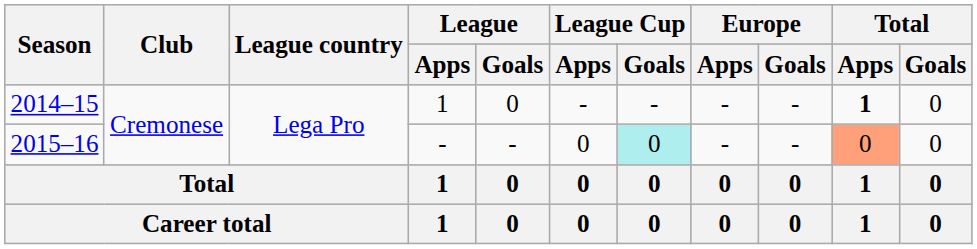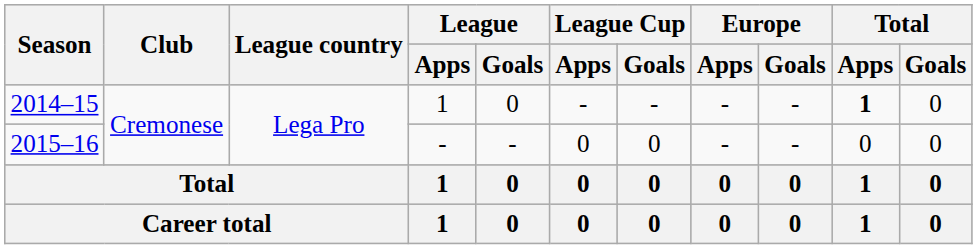2015–16 | League Cup / Goals: paleturquoise background -> no background
2015–16 | Total / Apps: lightsalmon background -> no background
